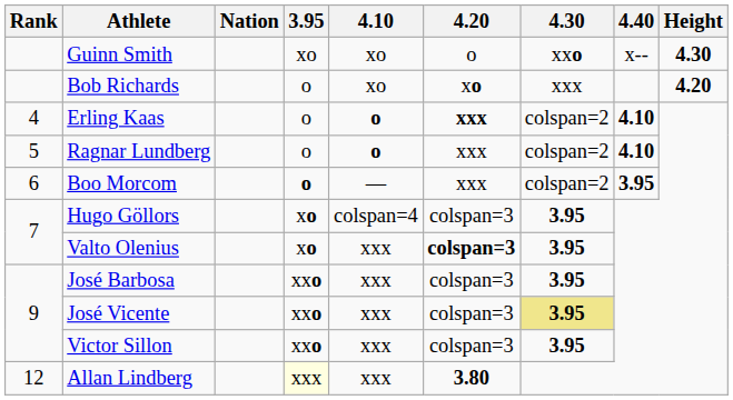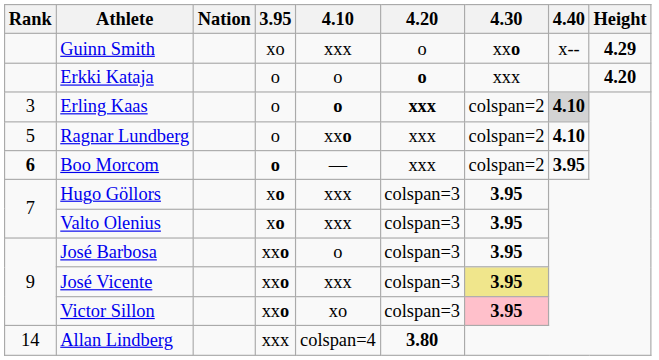Guinn Smith | 4.10: xo -> xxx
Guinn Smith | Height: 4.30 -> 4.29
+ row: Erkki Kataja | o | o | o | xxx | 4.20
- row: Bob Richards | o | xo | xo | xxx | 4.20
Erling Kaas | Rank: 4 -> 3
Erling Kaas | 4.40: no background -> lightgrey background
Ragnar Lundberg | 4.10: o -> xxo
Boo Morcom | Rank: normal -> bold
Hugo Göllors | 4.10: colspan=4 -> xxx
Valto Olenius | 4.20: bold -> normal
José Barbosa | 4.10: xxx -> o
Victor Sillon | 4.10: xxx -> xo
Victor Sillon | 4.30: no background -> pink background
Allan Lindberg | Rank: 12 -> 14
Allan Lindberg | 3.95: lightyellow background -> no background
Allan Lindberg | 4.10: xxx -> colspan=4
